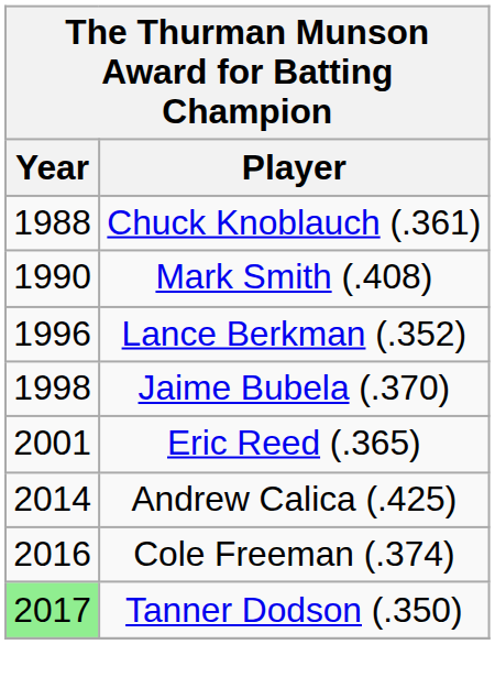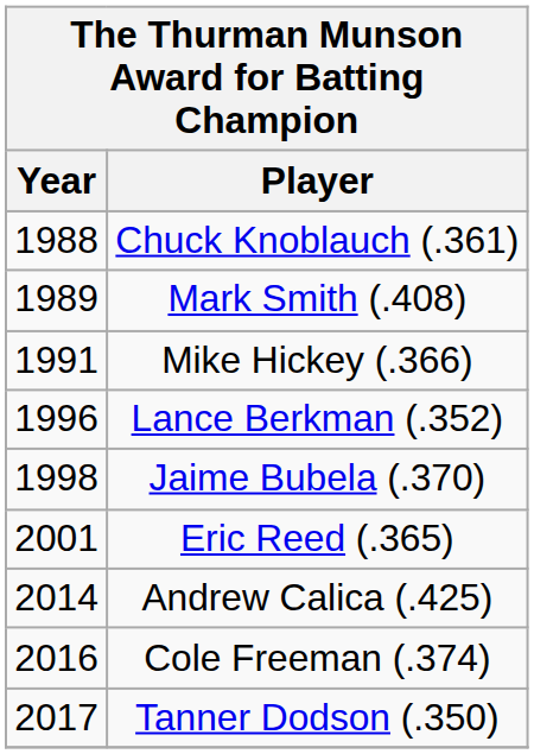Mark Smith (.408) | Year: 1990 -> 1989
+ row: 1991 | Mike Hickey (.366)
Tanner Dodson (.350) | Year: lightgreen background -> no background
